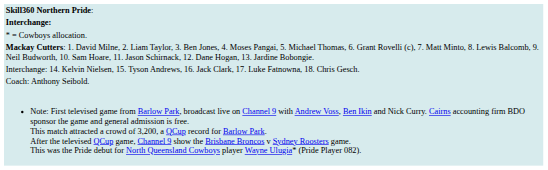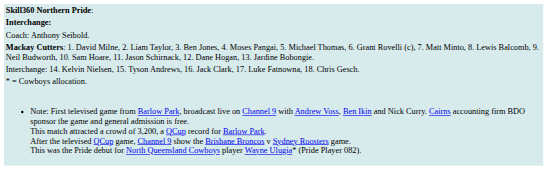row 3 | column 1: * = Cowboys allocation. -> Coach: Anthony Seibold.
row 6 | column 1: Coach: Anthony Seibold. -> * = Cowboys allocation.
